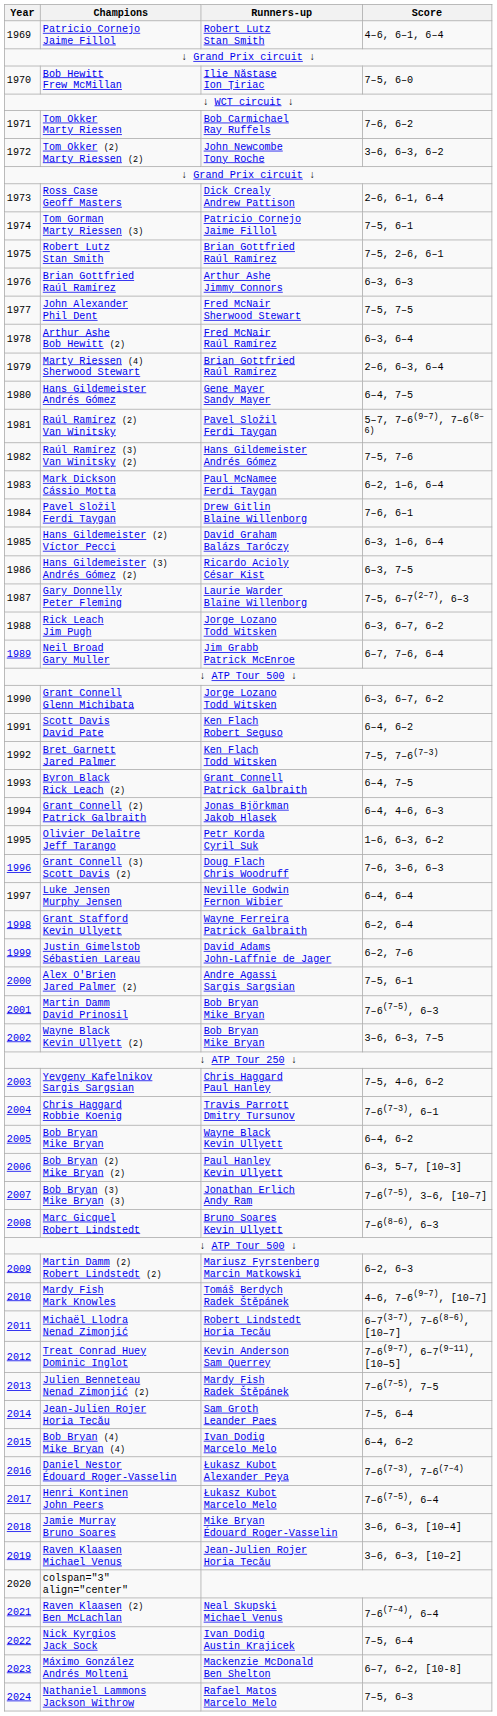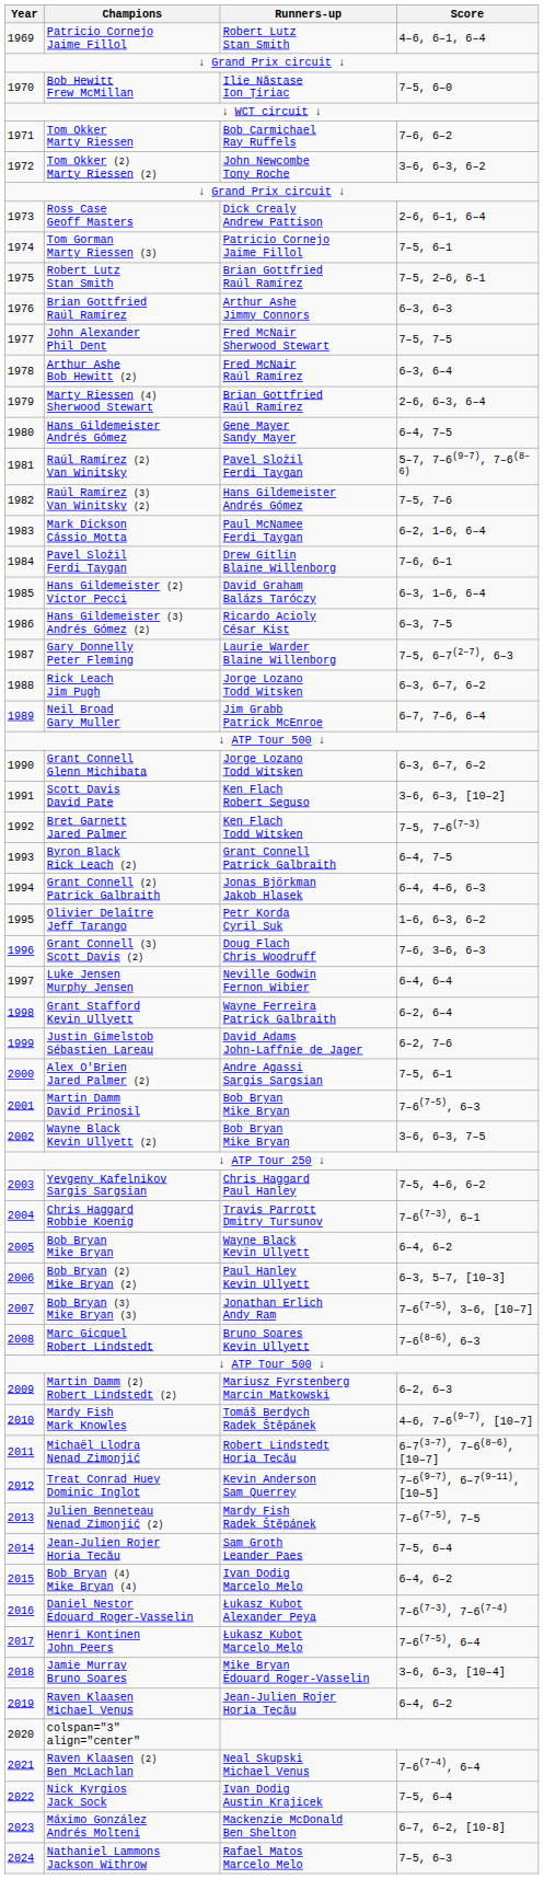Scott Davis David Pate | Score: 6–4, 6–2 -> 3–6, 6–3, [10–2]
Raven Klaasen Michael Venus | Score: 3–6, 6–3, [10–2] -> 6–4, 6–2
